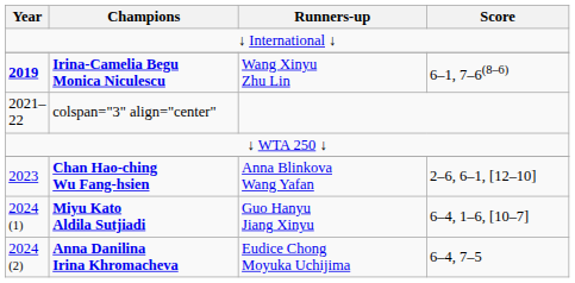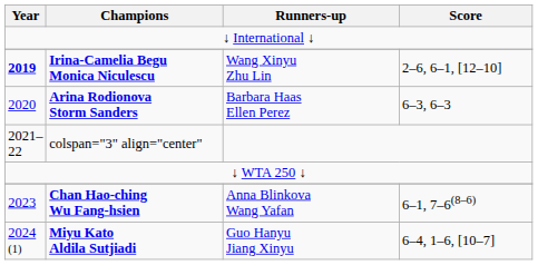Irina-Camelia Begu Monica Niculescu | Score: 6–1, 7–6(8–6) -> 2–6, 6–1, [12–10]
+ row: 2020 | Arina Rodionova Storm Sanders | Barbara Haas Ellen Perez | 6–3, 6–3
Chan Hao-ching Wu Fang-hsien | Score: 2–6, 6–1, [12–10] -> 6–1, 7–6(8–6)
- row: 2024 (2) | Anna Danilina Irina Khromacheva | Eudice Chong Moyuka Uchijima | 6–4, 7–5
